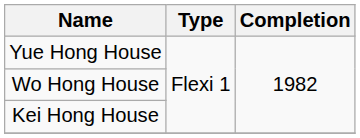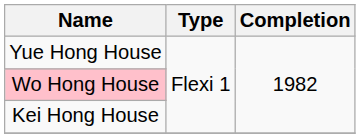Wo Hong House | Name: no background -> pink background
